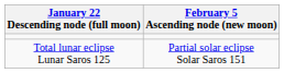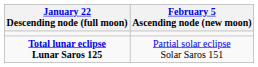row 3 | January 22 Descending node (full moon): normal -> bold
